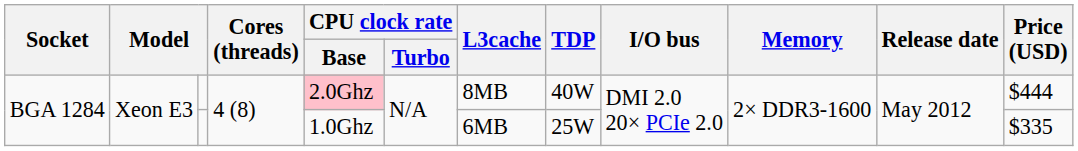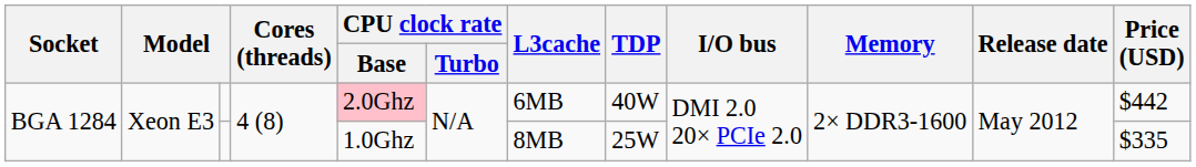row 3 | L3cache: 8MB -> 6MB
row 3 | Price (USD): $444 -> $442
row 4 | L3cache: 6MB -> 8MB
